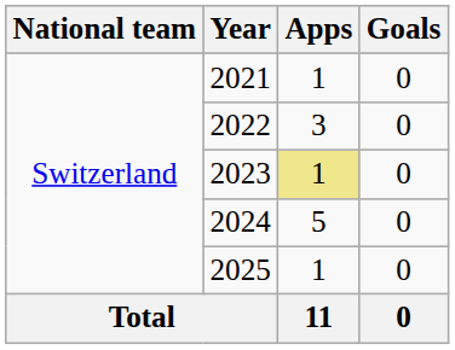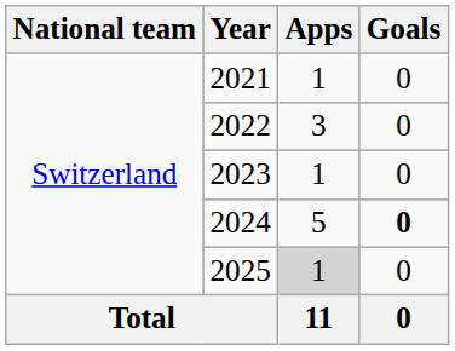2023 | Apps: khaki background -> no background
2024 | Goals: normal -> bold
2025 | Apps: no background -> lightgrey background
